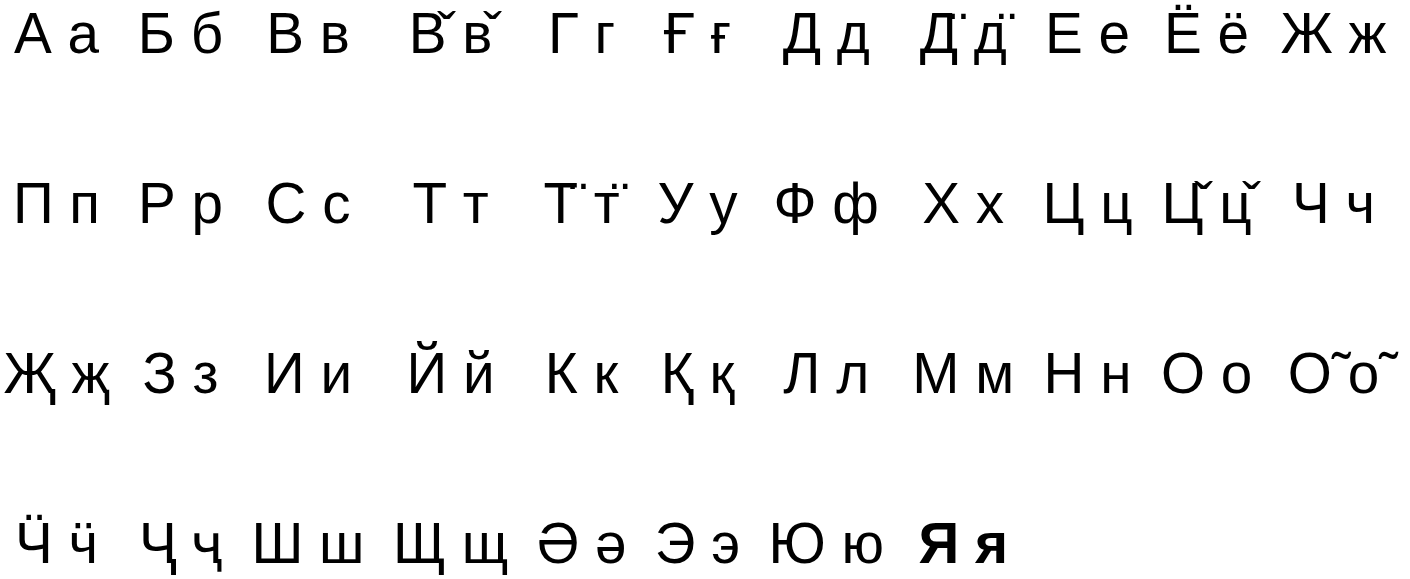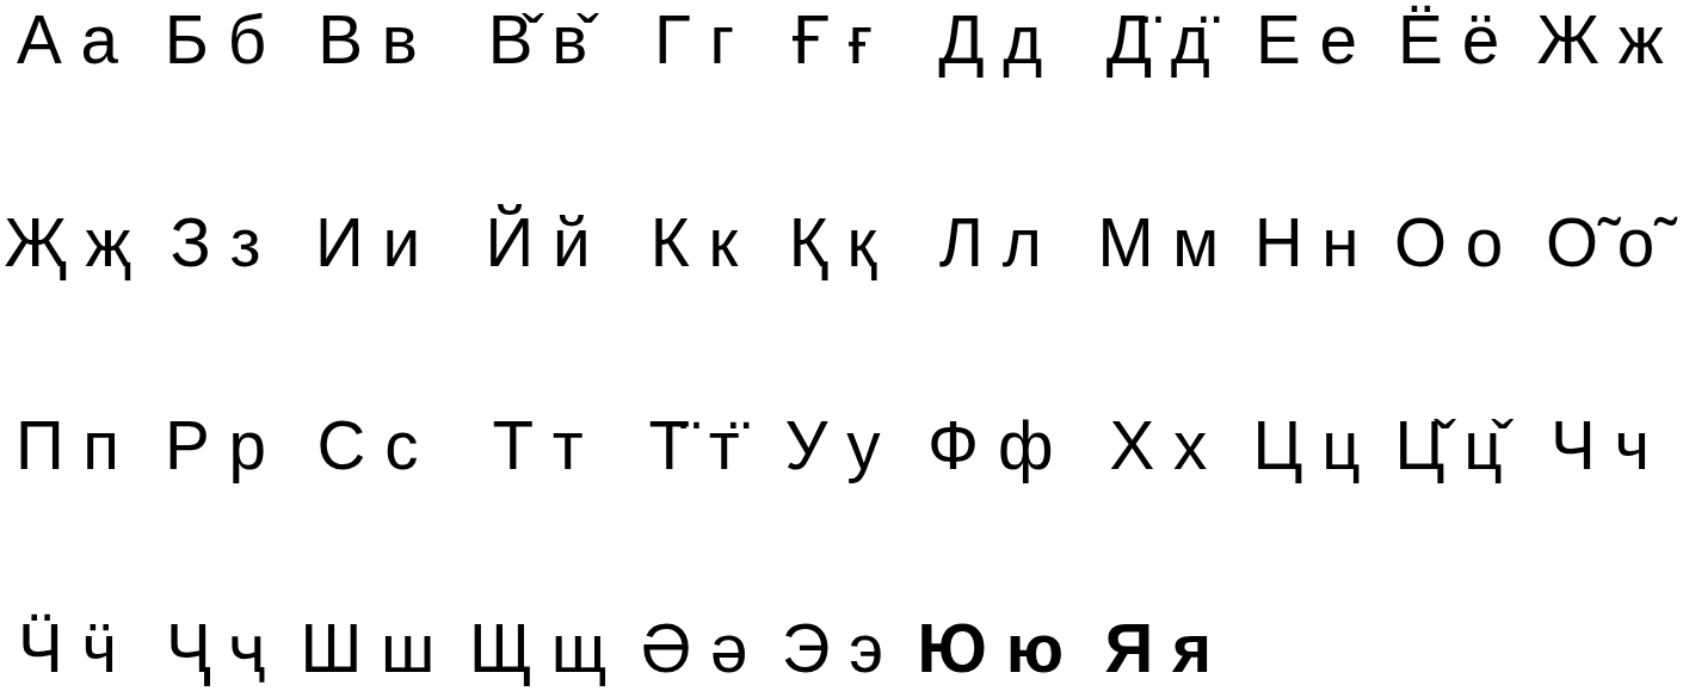rows swapped: Җ җ <-> П п
Ӵ ӵ | column 7: normal -> bold
